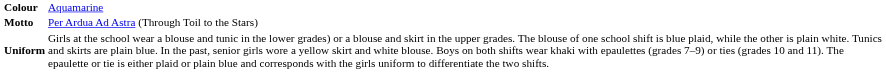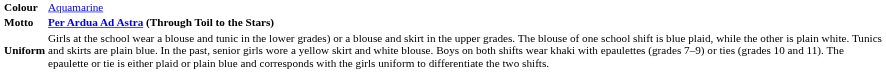Motto | column 2: normal -> bold
